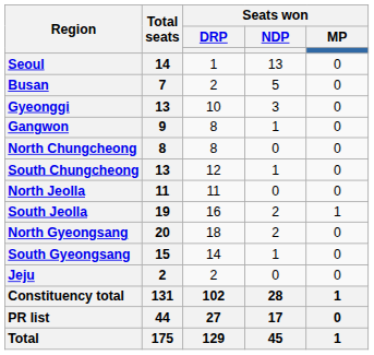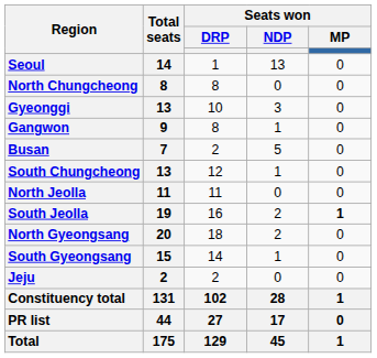rows swapped: Busan <-> North Chungcheong
South Jeolla | Seats won / MP: normal -> bold
